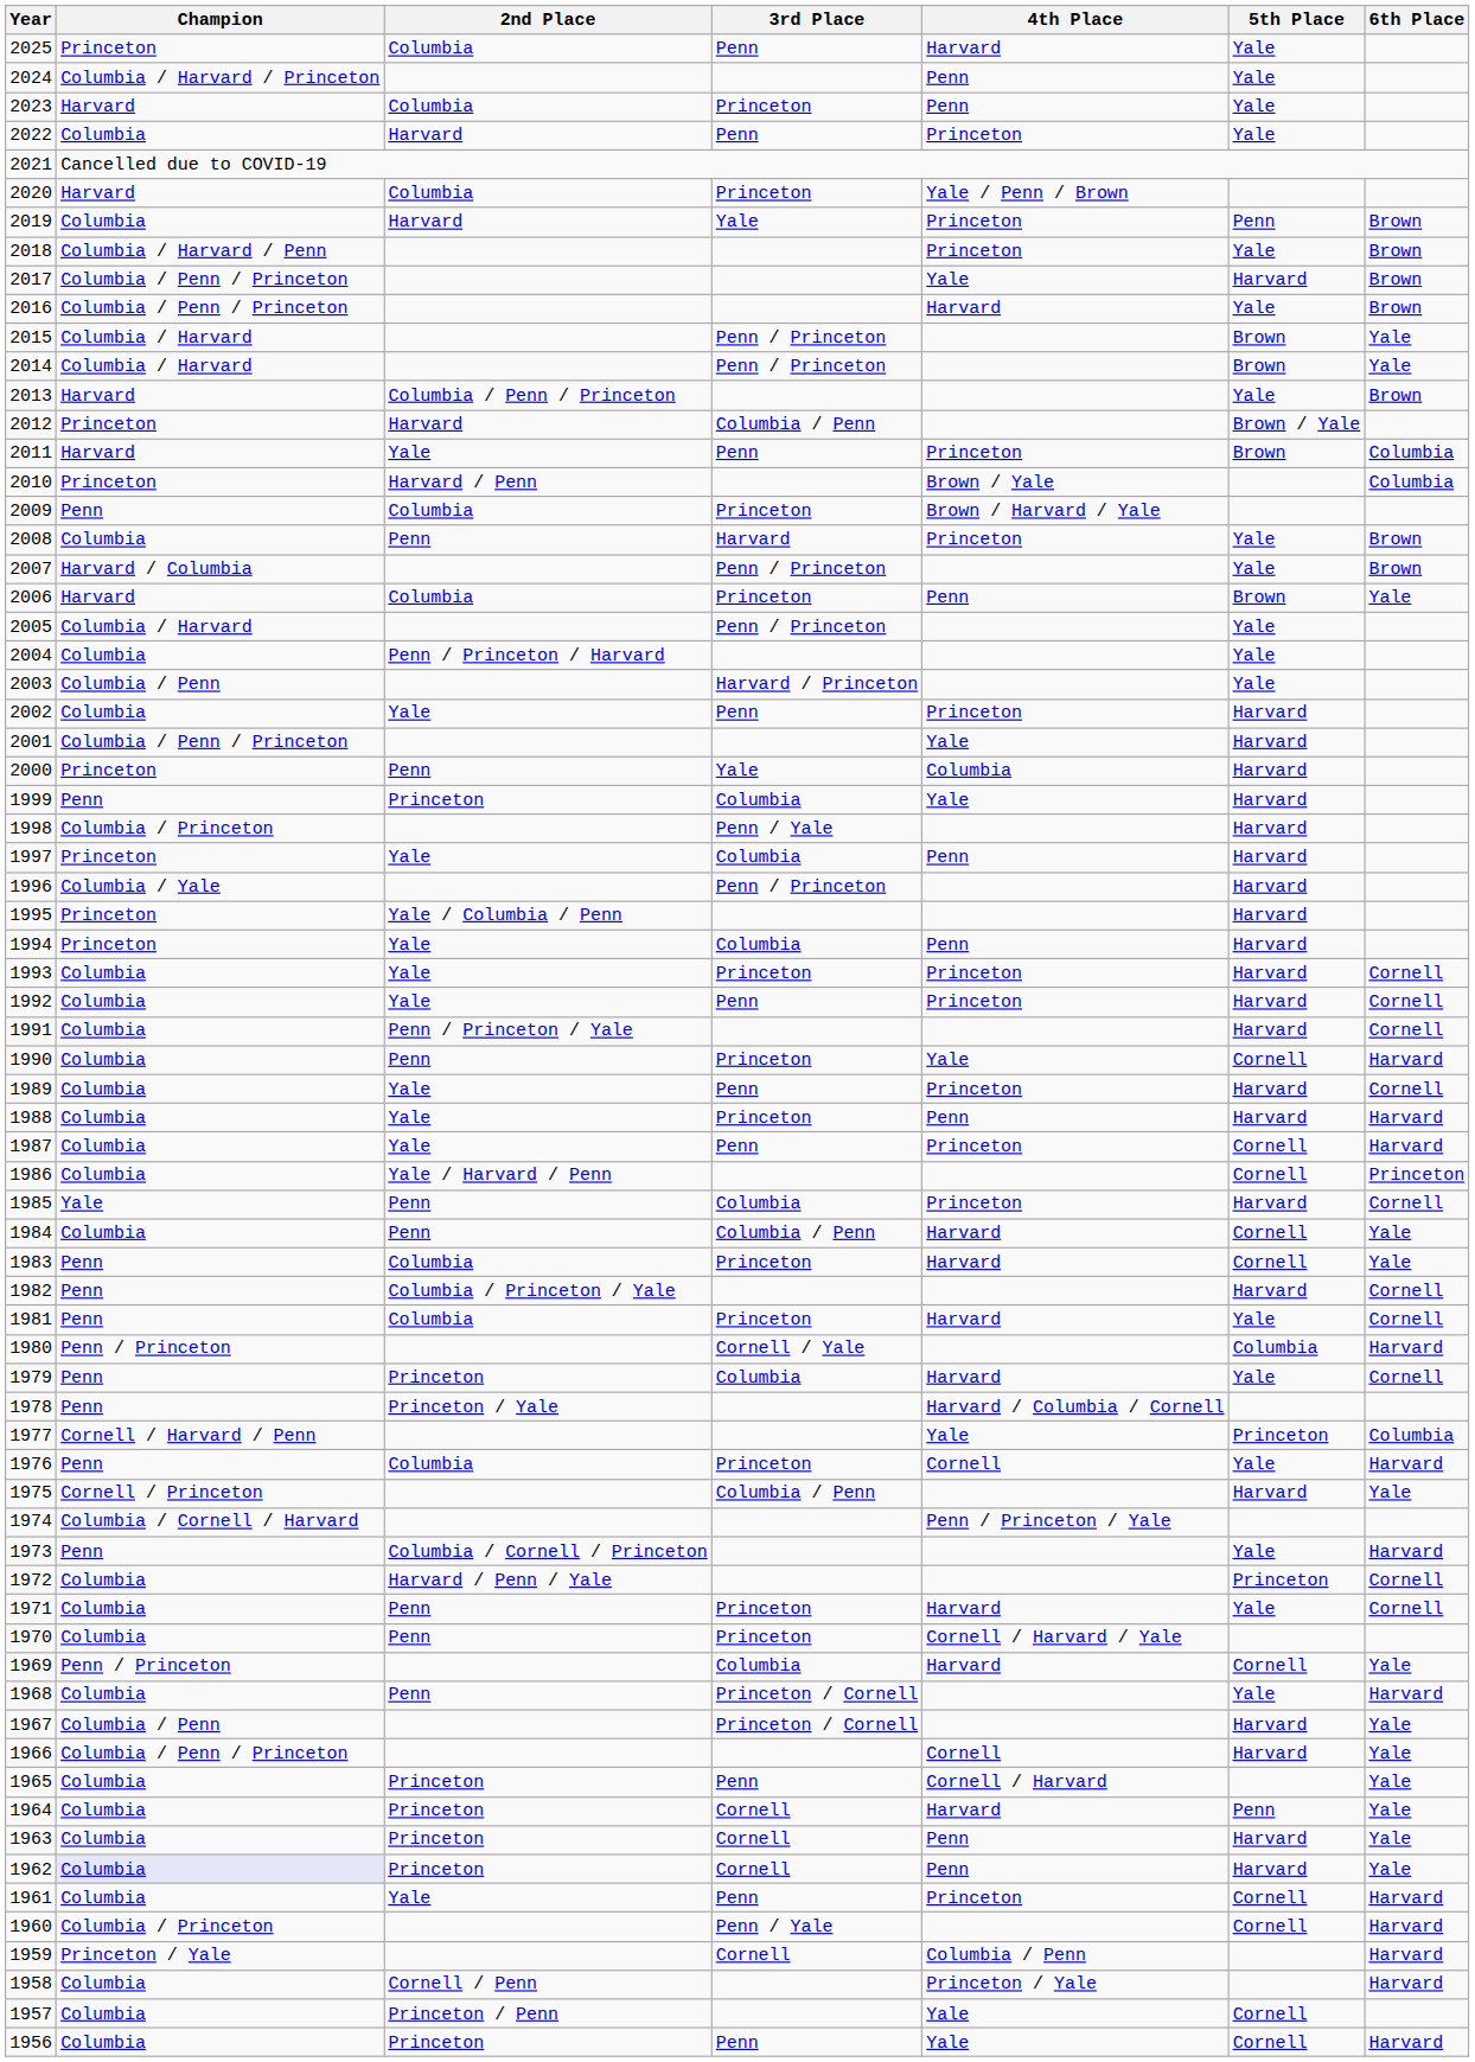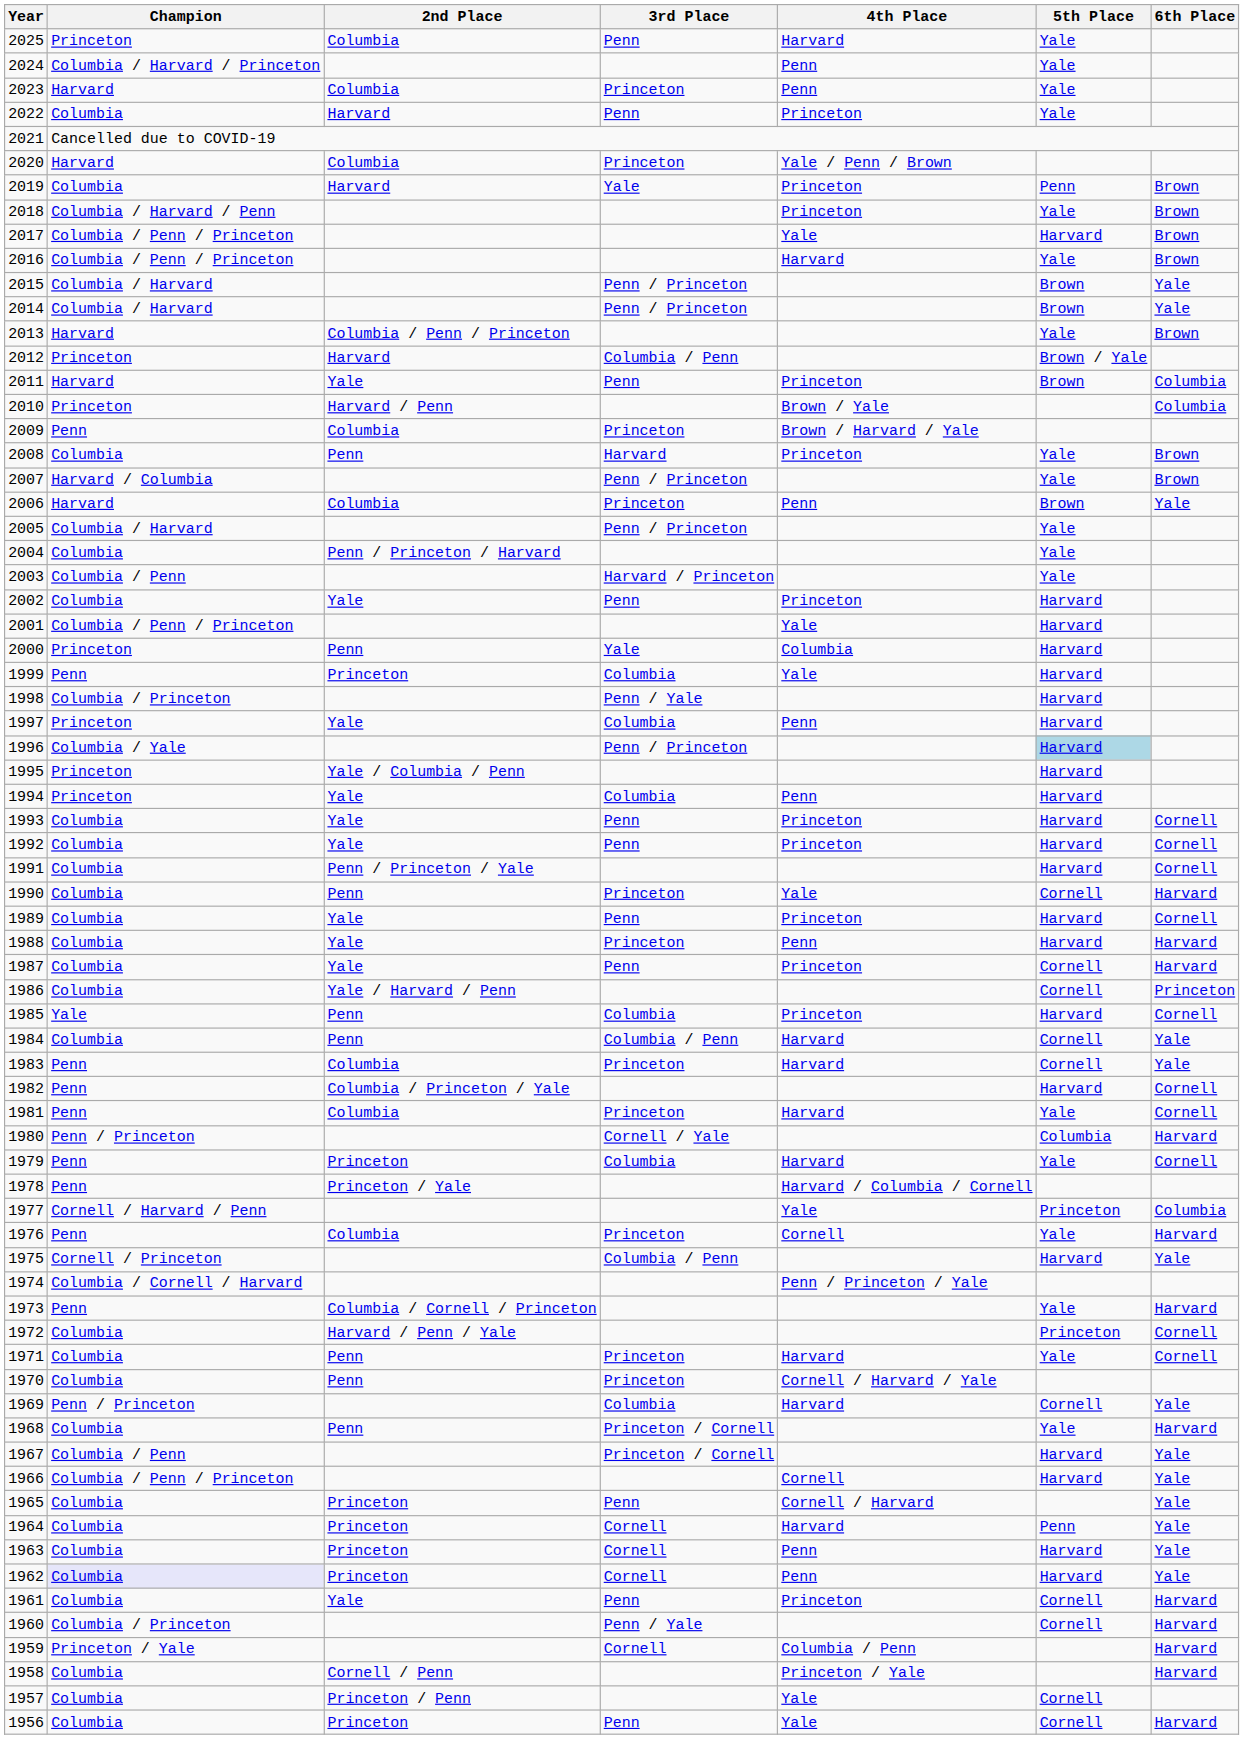1996 | 5th Place: no background -> lightblue background
1993 | 3rd Place: Princeton -> Penn
